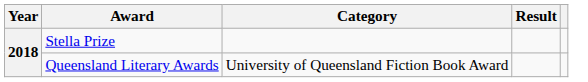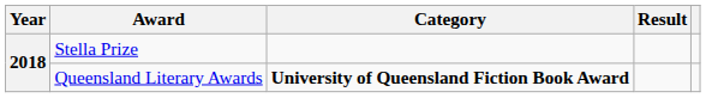Queensland Literary Awards | Category: normal -> bold
